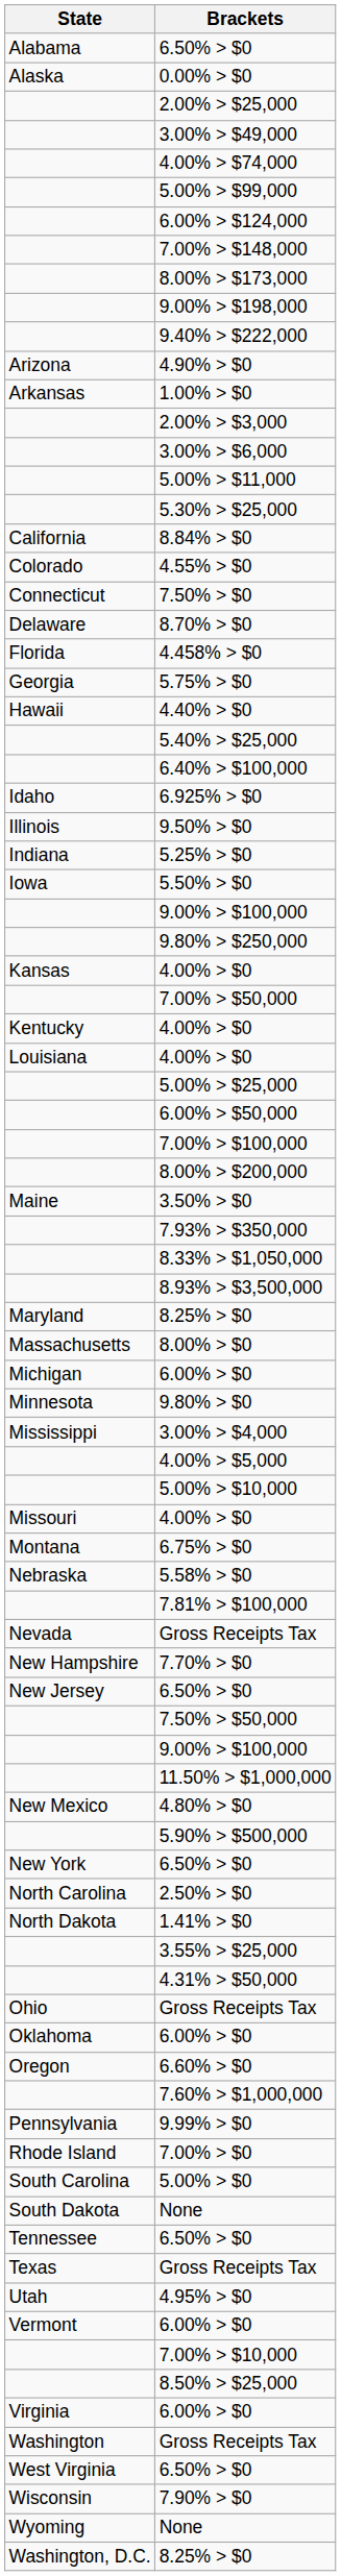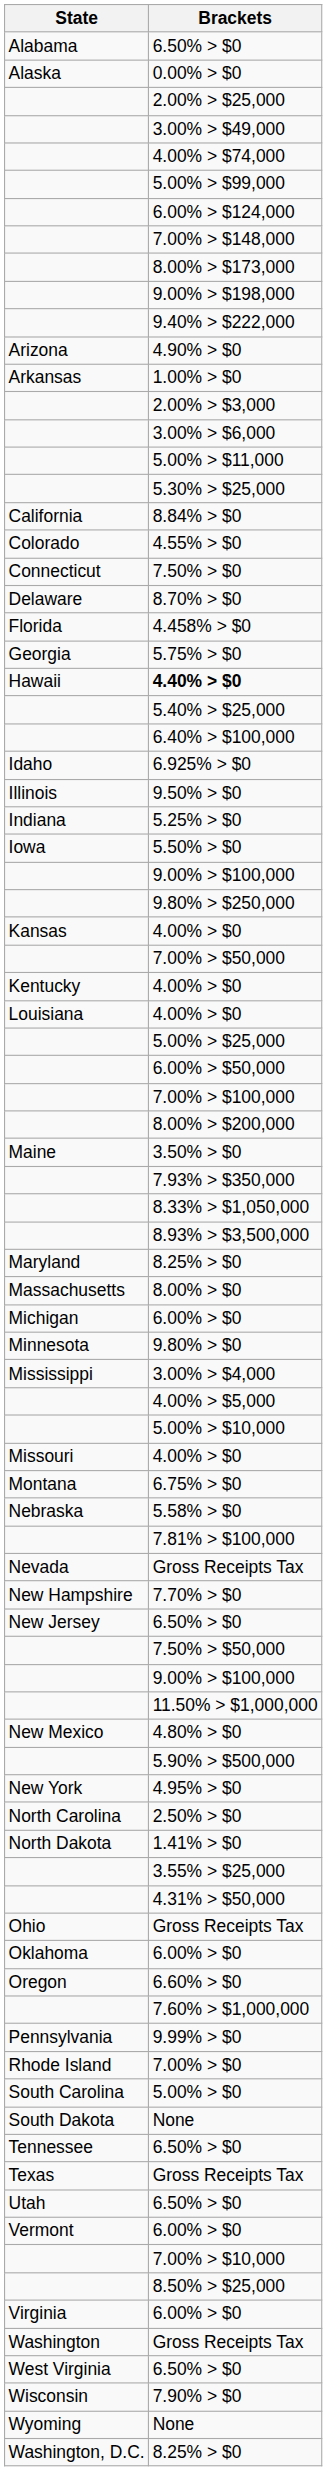row 25 | Brackets: normal -> bold
row 65 | Brackets: 6.50% > $0 -> 4.95% > $0
row 80 | Brackets: 4.95% > $0 -> 6.50% > $0
